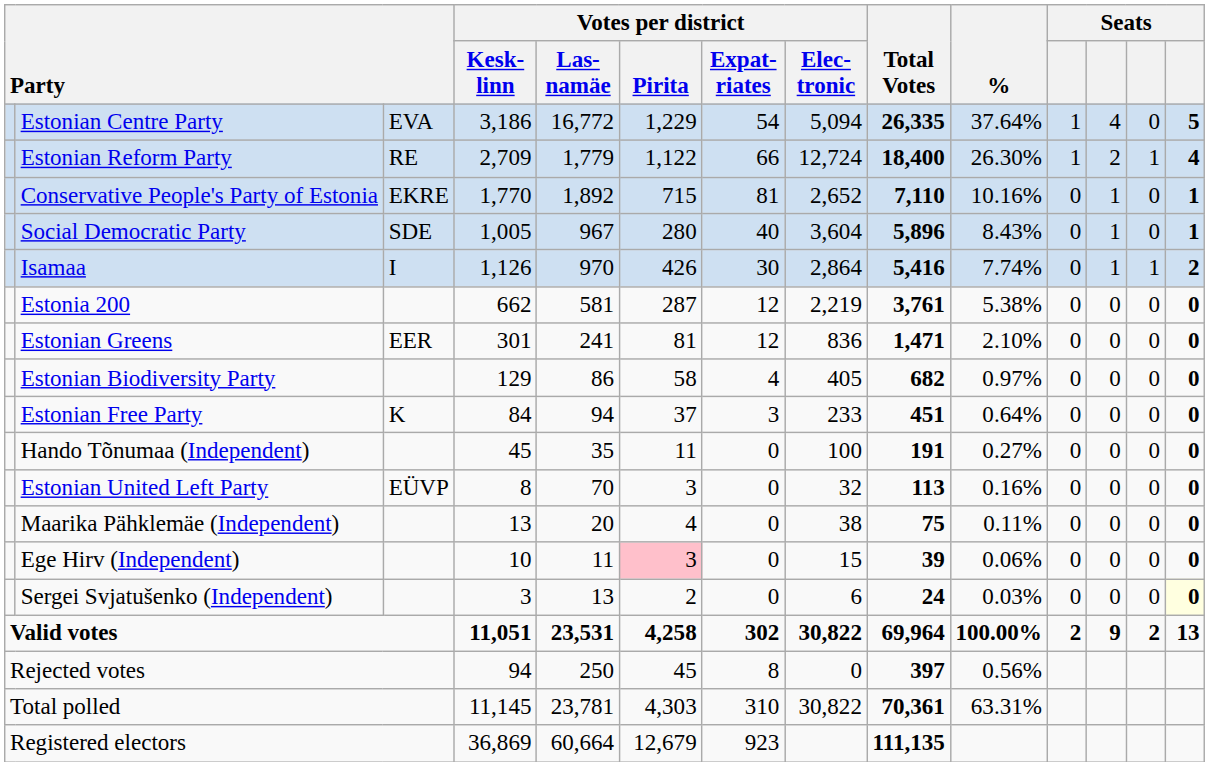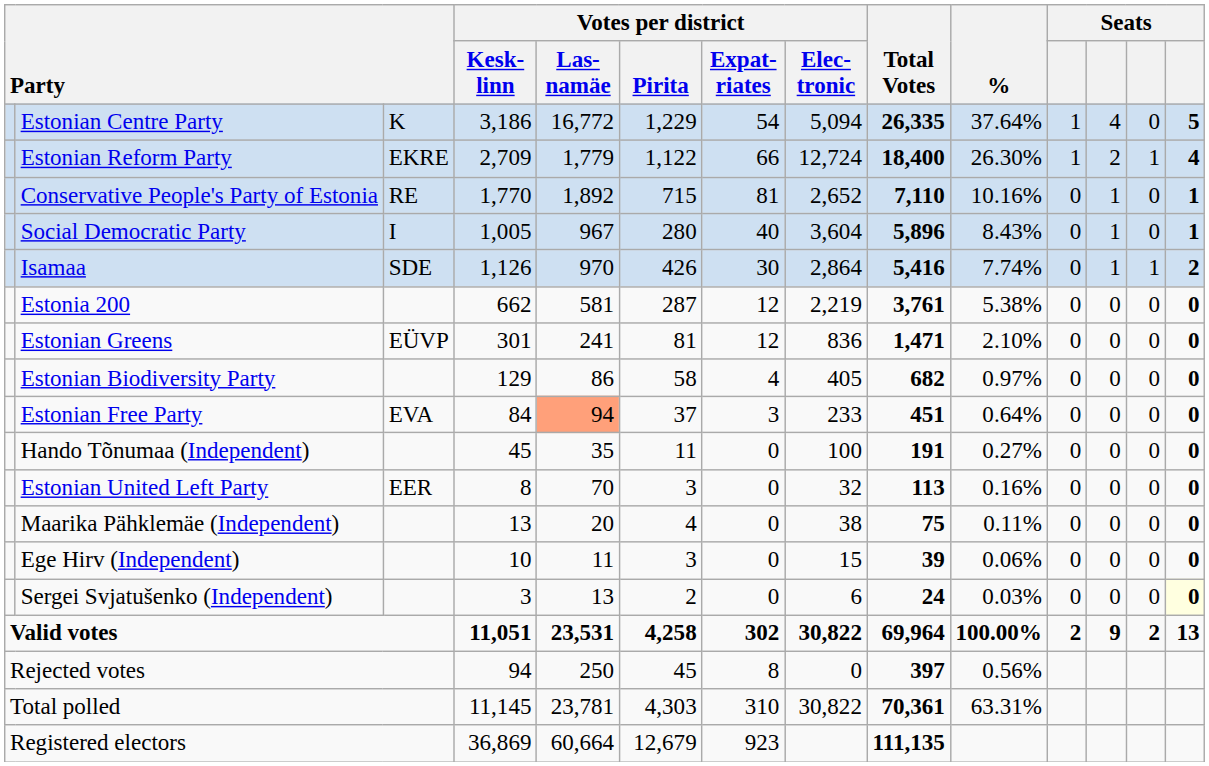Estonian Centre Party | column 3: EVA -> K
Estonian Reform Party | column 3: RE -> EKRE
Conservative People's Party of Estonia | column 3: EKRE -> RE
Social Democratic Party | column 3: SDE -> I
Isamaa | column 3: I -> SDE
Estonian Greens | column 3: EER -> EÜVP
Estonian Free Party | column 3: K -> EVA
Estonian Free Party | Votes per district / Las- namäe: no background -> lightsalmon background
Estonian United Left Party | column 3: EÜVP -> EER
Ege Hirv (Independent) | Votes per district / Pirita: pink background -> no background
